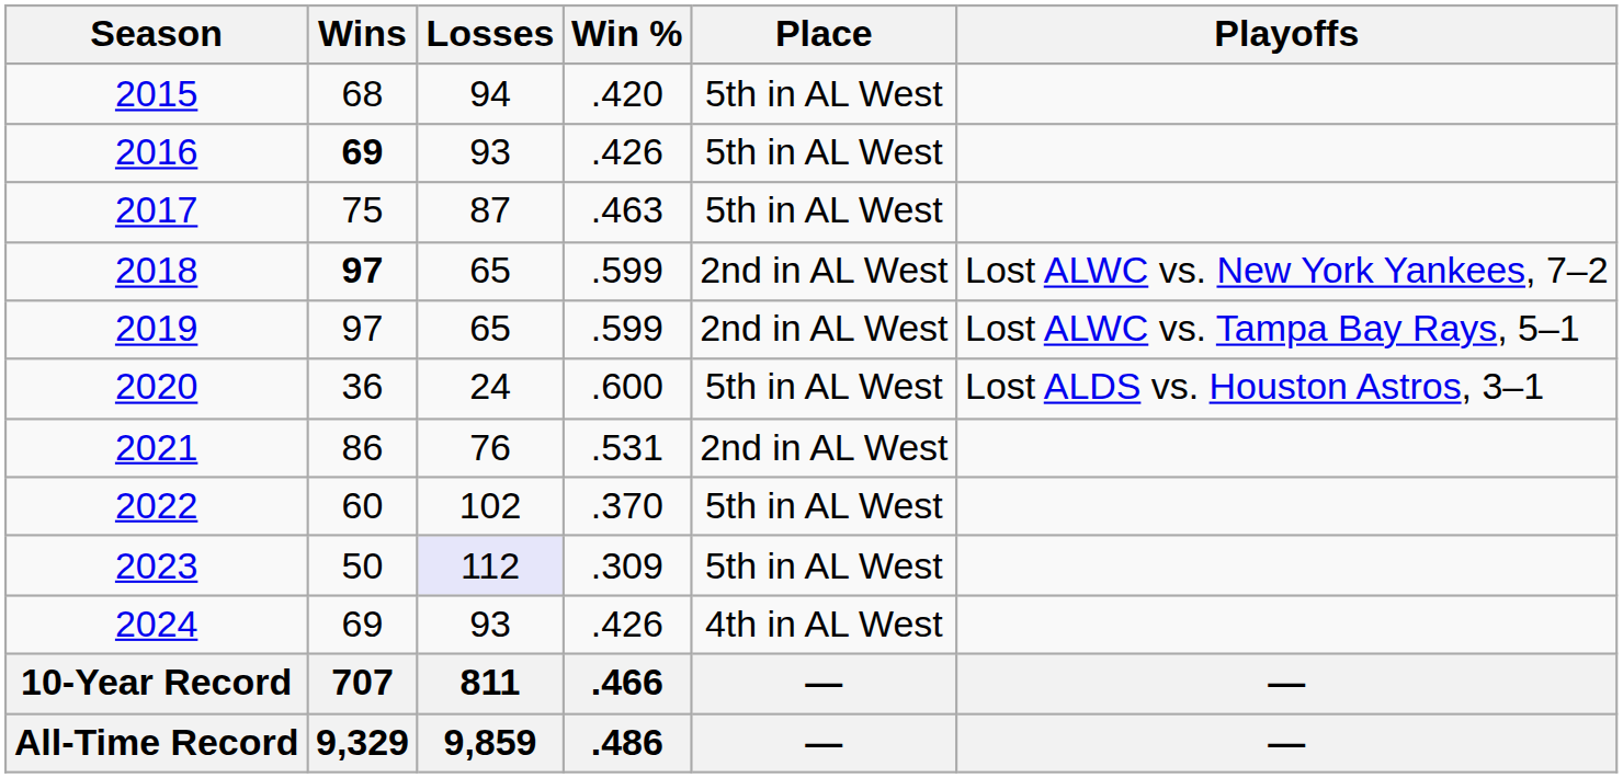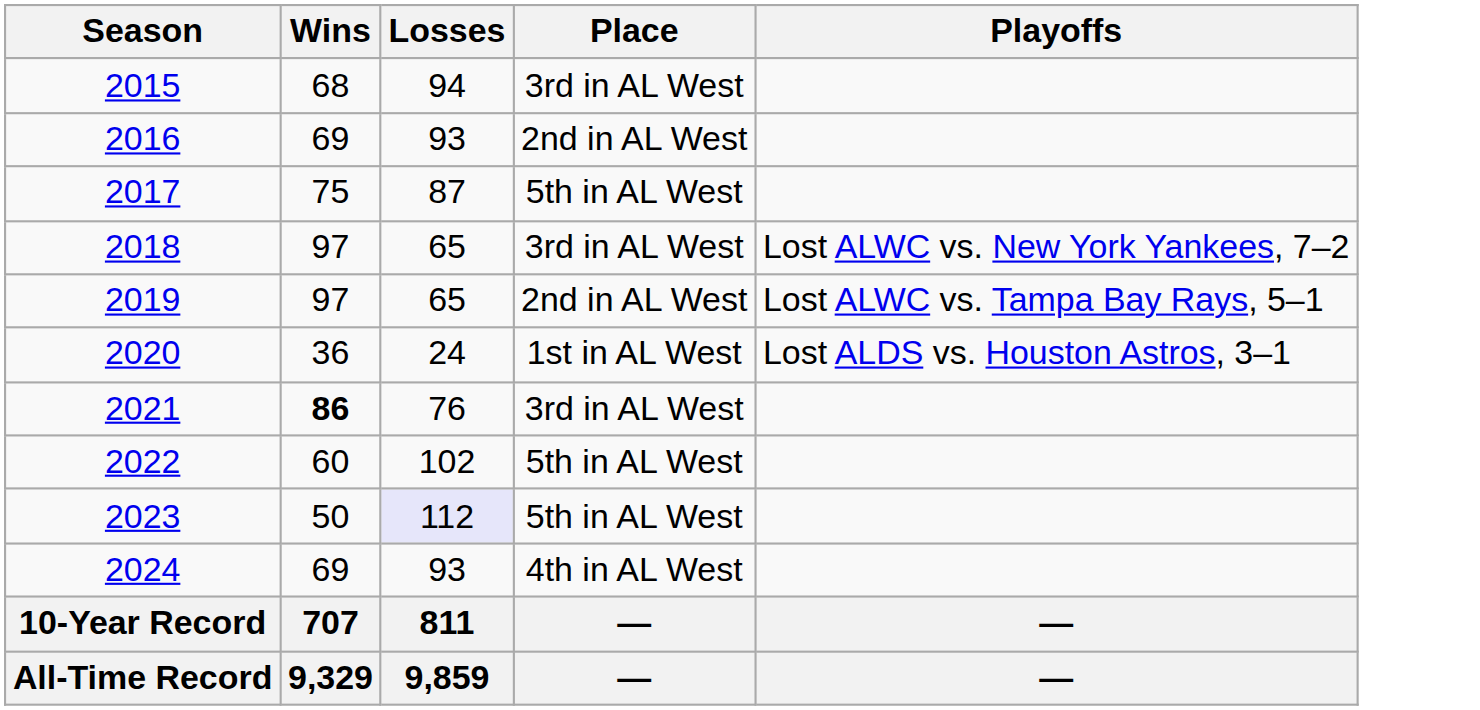- column: Win % | .420 | .426 | .463 | .599 | .599 | .600 | .531 | .370 | .309 | .426 | .466 | .486
2015 | Place: 5th in AL West -> 3rd in AL West
2016 | Wins: bold -> normal
2016 | Place: 5th in AL West -> 2nd in AL West
2018 | Wins: bold -> normal
2018 | Place: 2nd in AL West -> 3rd in AL West
2020 | Place: 5th in AL West -> 1st in AL West
2021 | Wins: normal -> bold
2021 | Place: 2nd in AL West -> 3rd in AL West
